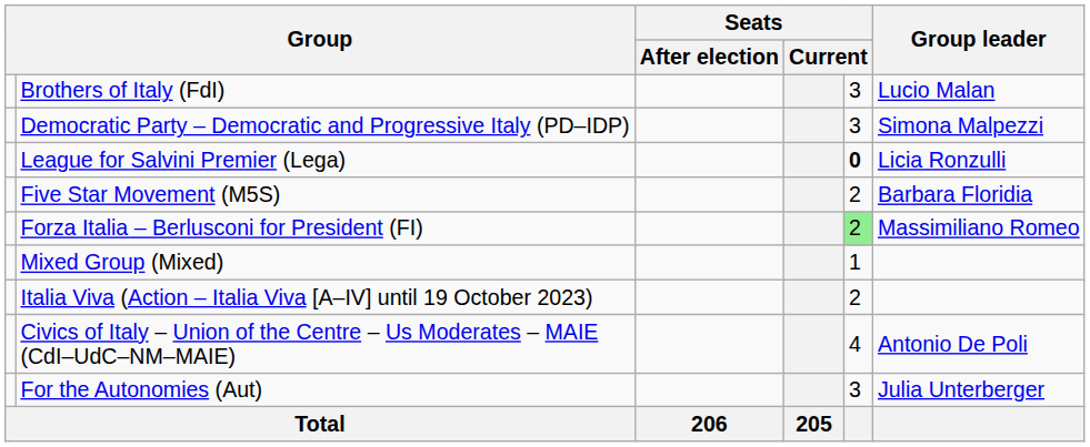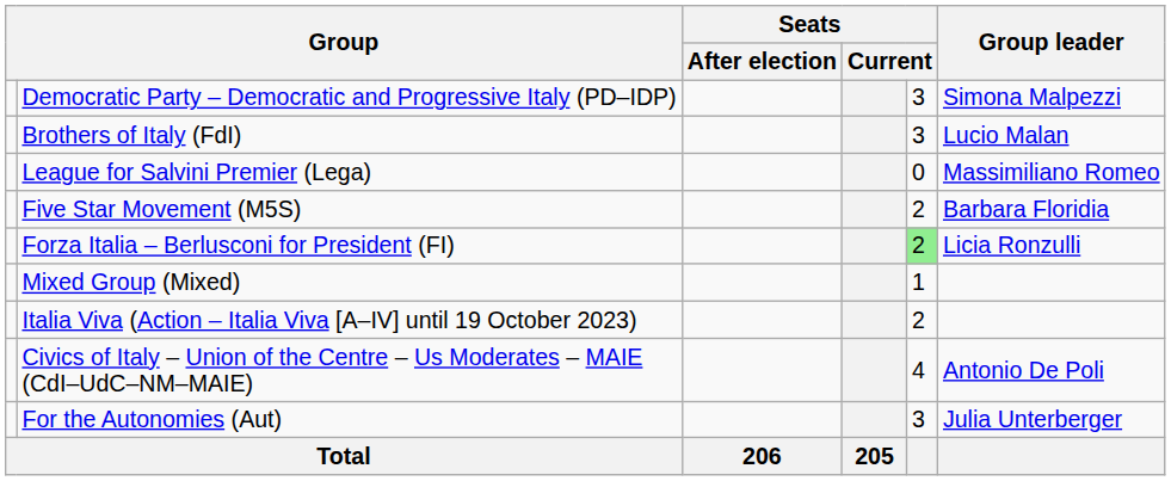rows swapped: Brothers of Italy (FdI) <-> Democratic Party – Democratic and Progressive Italy (PD–IDP)
League for Salvini Premier (Lega) | column 5: bold -> normal
League for Salvini Premier (Lega) | Group leader: Licia Ronzulli -> Massimiliano Romeo
Forza Italia – Berlusconi for President (FI) | Group leader: Massimiliano Romeo -> Licia Ronzulli
